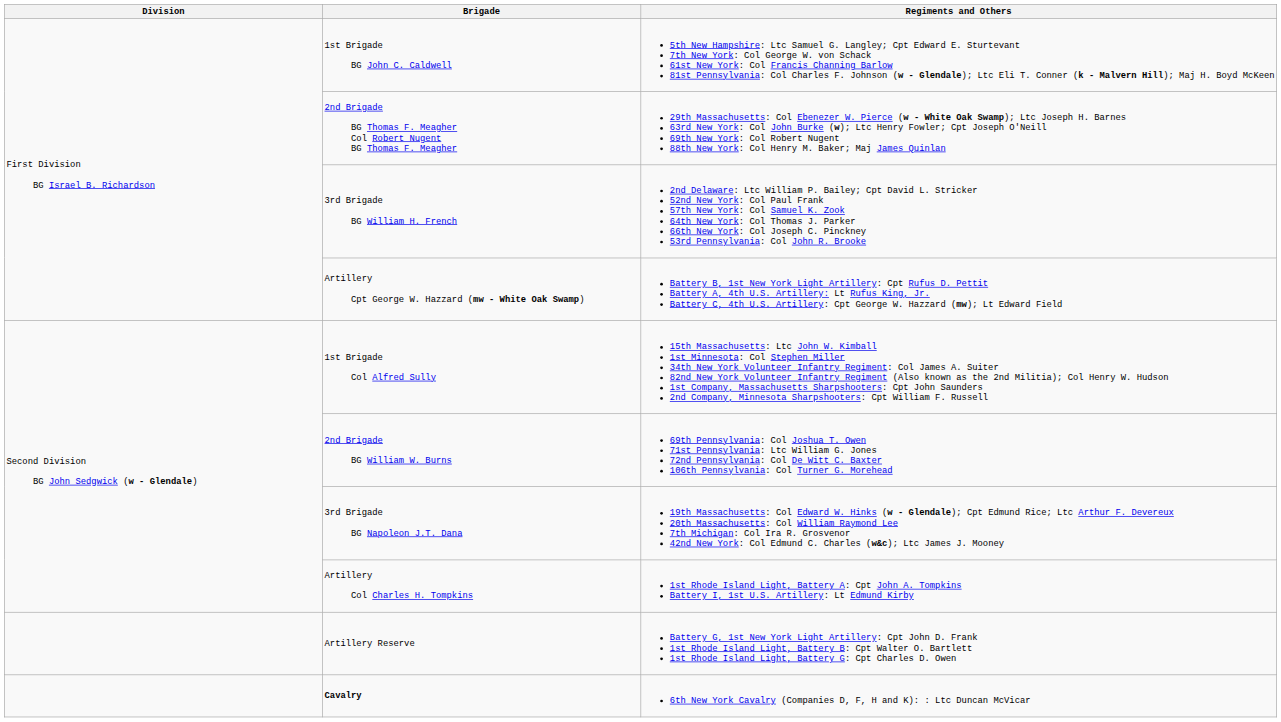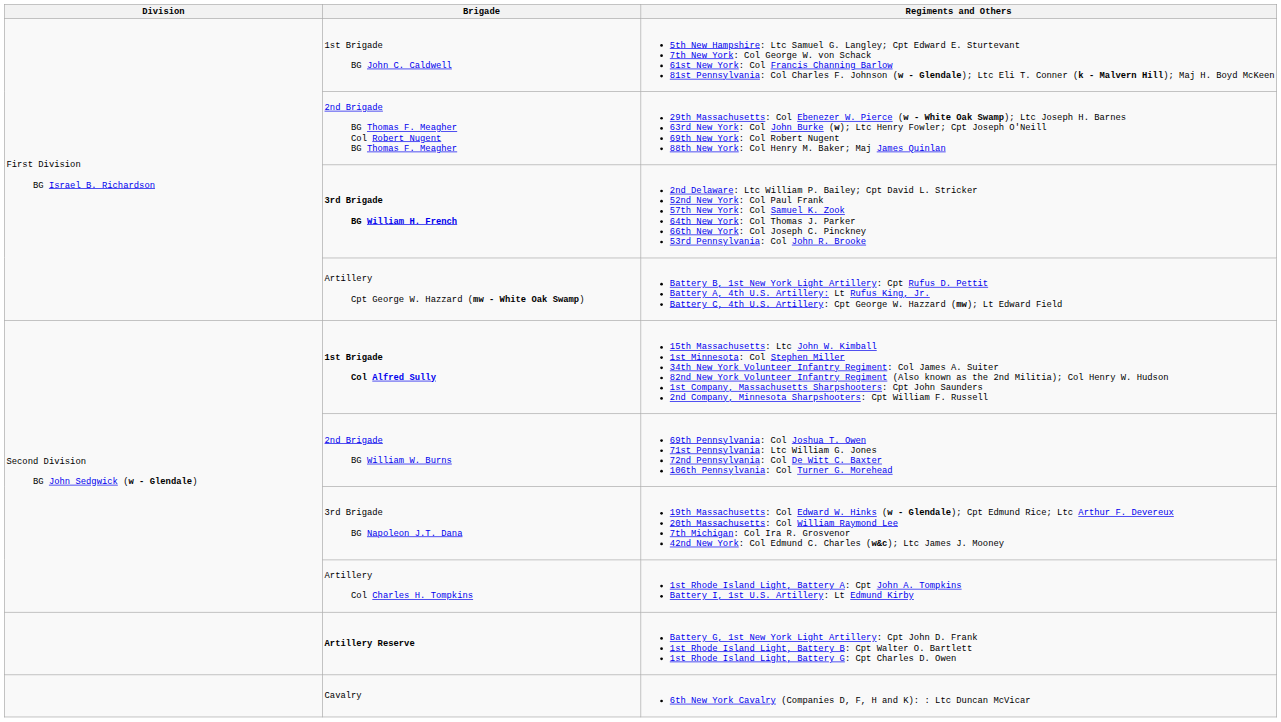3rd Brigade BG William H. French | Brigade: normal -> bold
1st Brigade Col Alfred Sully | Brigade: normal -> bold
Artillery Reserve | Brigade: normal -> bold
Cavalry | Brigade: bold -> normal
